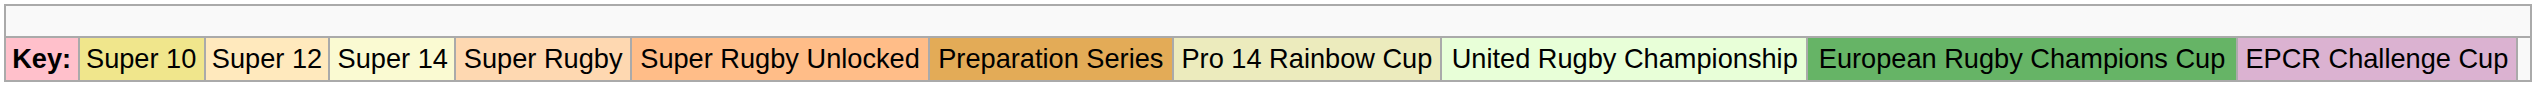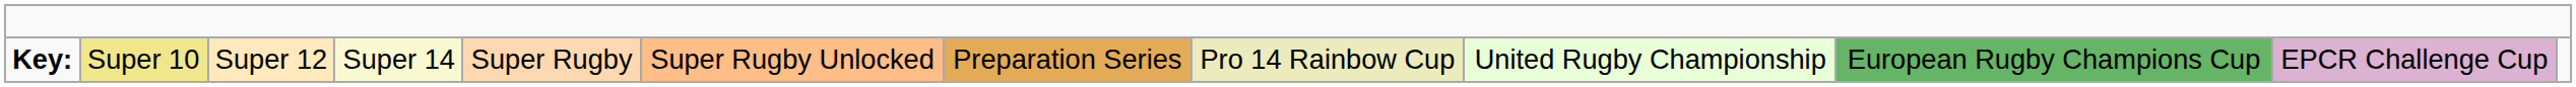Key: | column 1: pink background -> no background
